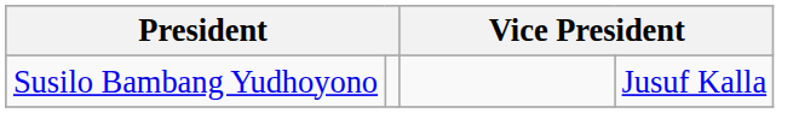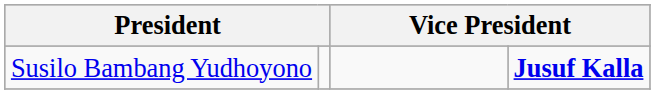Susilo Bambang Yudhoyono | column 4: normal -> bold
